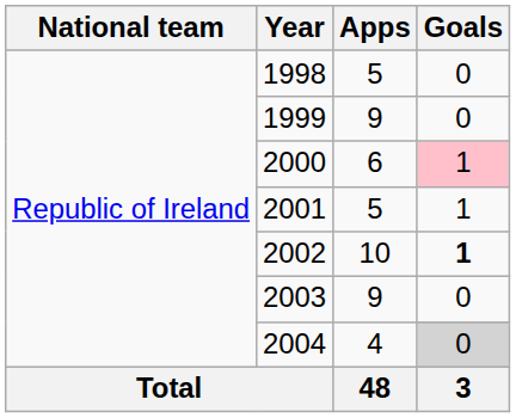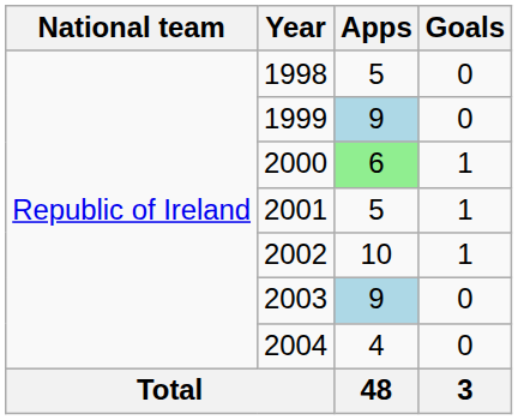1999 | Apps: no background -> lightblue background
2000 | Apps: no background -> lightgreen background
2000 | Goals: pink background -> no background
2002 | Goals: bold -> normal
2003 | Apps: no background -> lightblue background
2004 | Goals: lightgrey background -> no background
